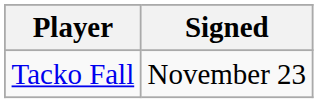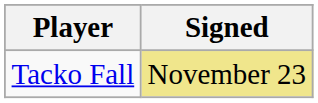Tacko Fall | Signed: no background -> khaki background
